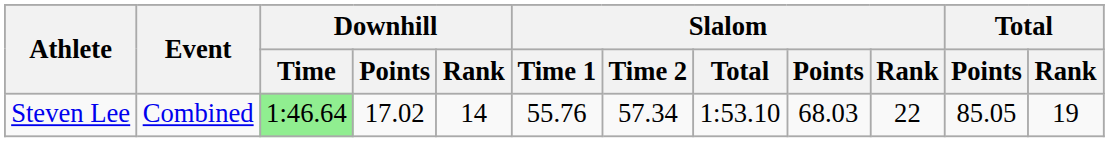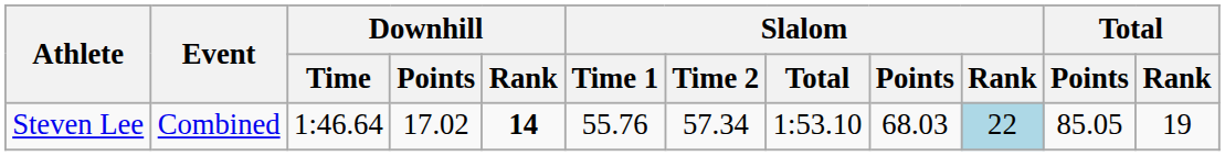row 3 | Downhill / Time: lightgreen background -> no background
row 3 | Downhill / Rank: normal -> bold
row 3 | Slalom / Rank: no background -> lightblue background
